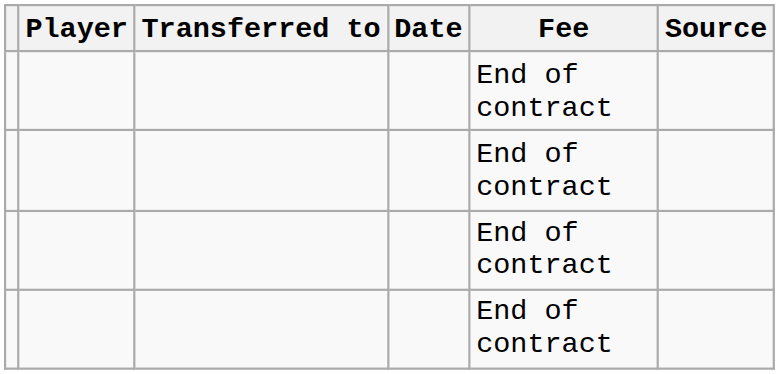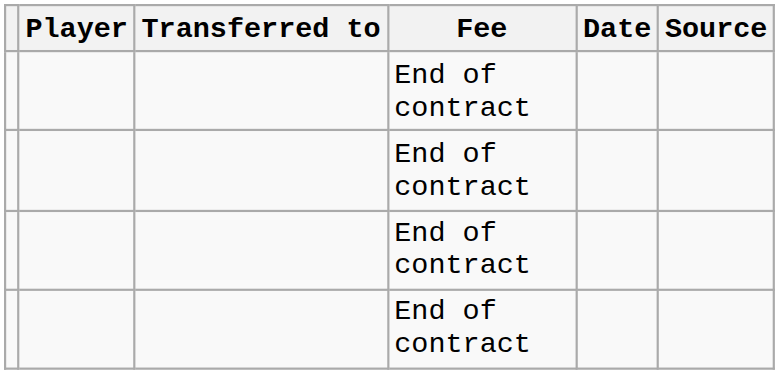columns swapped: Fee <-> Date
